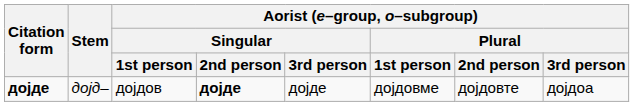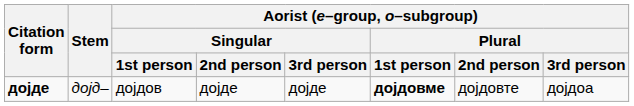row 4 | Aorist (е–group, о–subgroup) / Singular / 2nd person: bold -> normal
row 4 | Aorist (е–group, о–subgroup) / Plural / 1st person: normal -> bold
